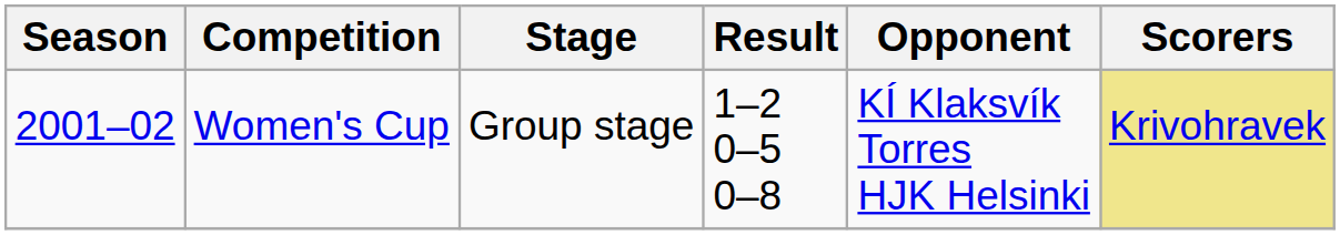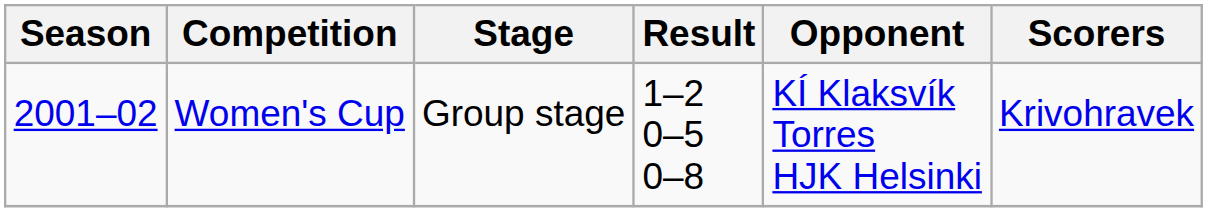Women's Cup | Scorers: khaki background -> no background
